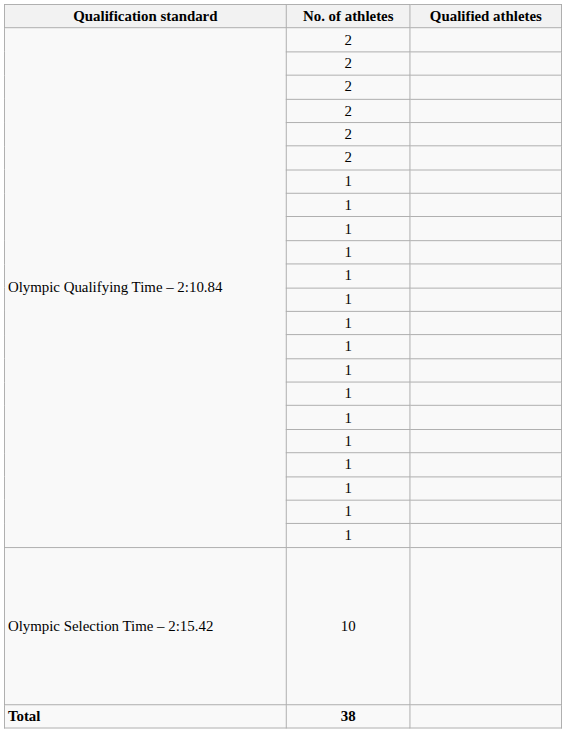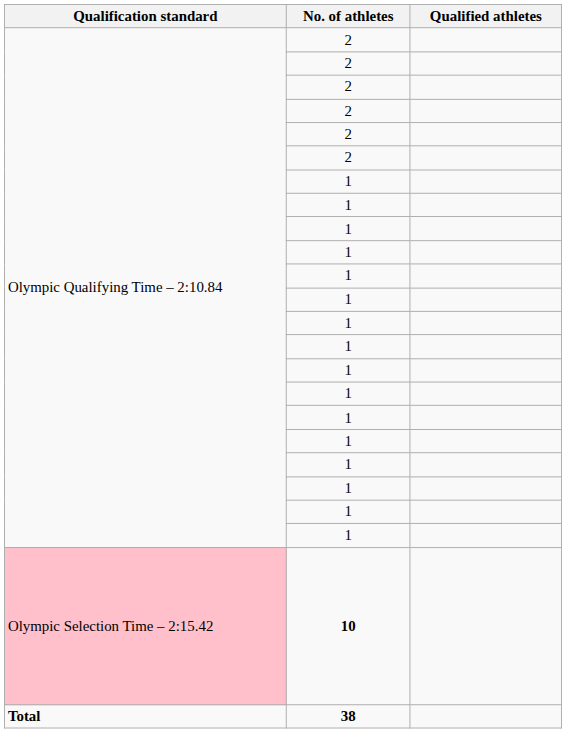10 | Qualification standard: no background -> pink background
10 | No. of athletes: normal -> bold
